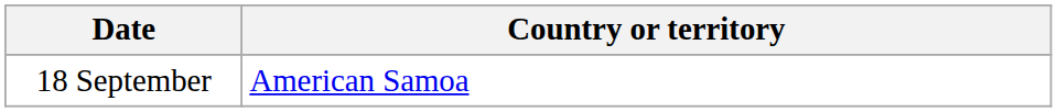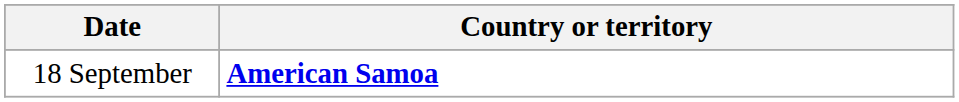18 September | Country or territory: normal -> bold
